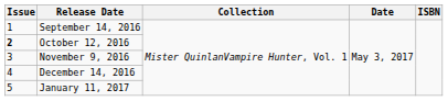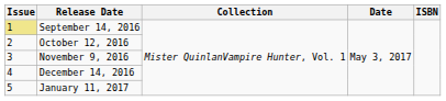September 14, 2016 | Issue: no background -> khaki background
October 12, 2016 | Issue: bold -> normal
